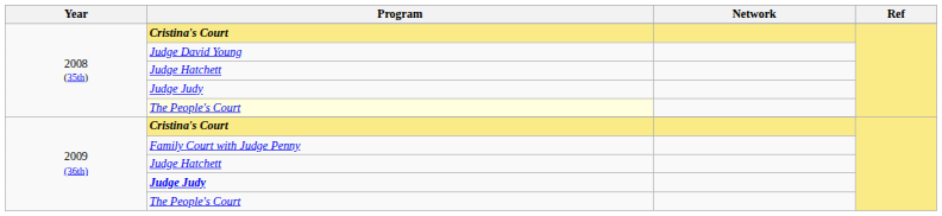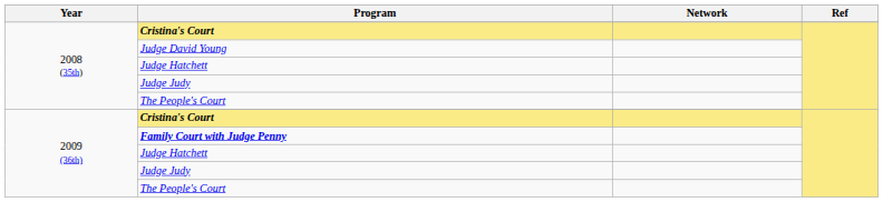2008 (35th) / The People's Court | Program: lightyellow background -> no background
Family Court with Judge Penny | Program: normal -> bold
2009 (36th) / Judge Judy | Program: bold -> normal
